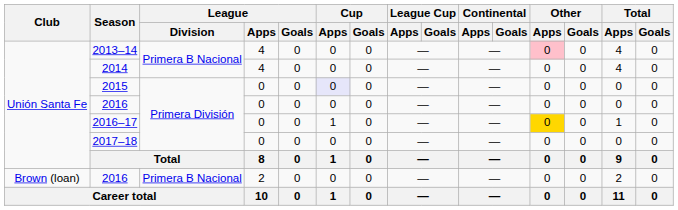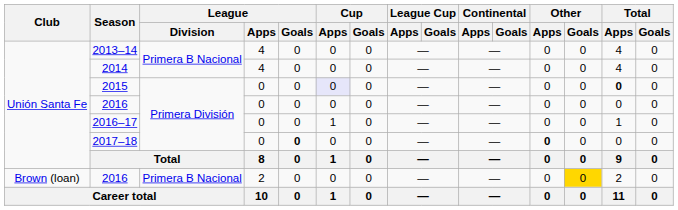2013–14 | Other / Apps: pink background -> no background
2015 | Total / Apps: normal -> bold
2016–17 | Other / Apps: gold background -> no background
2017–18 | League / Goals: normal -> bold
2017–18 | Other / Apps: normal -> bold
2016 / 2 | Other / Goals: no background -> gold background
